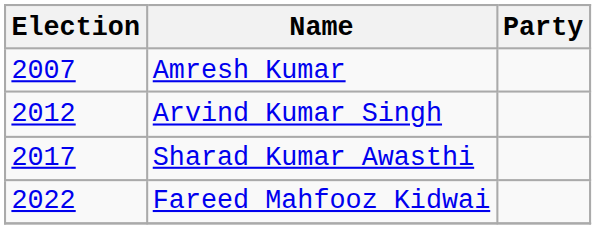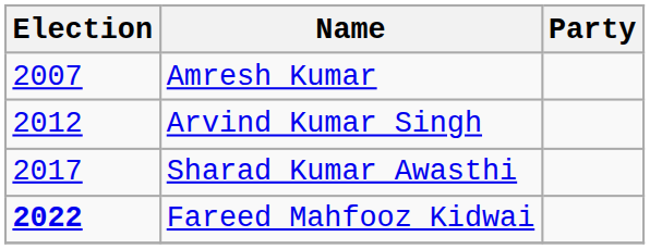Fareed Mahfooz Kidwai | Election: normal -> bold
